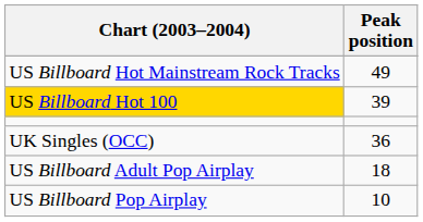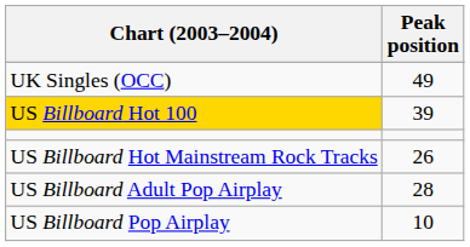row 2 | Chart (2003–2004): US Billboard Hot Mainstream Rock Tracks -> UK Singles (OCC)
row 5 | Chart (2003–2004): UK Singles (OCC) -> US Billboard Hot Mainstream Rock Tracks
row 5 | Peak position: 36 -> 26
row 6 | Peak position: 18 -> 28
